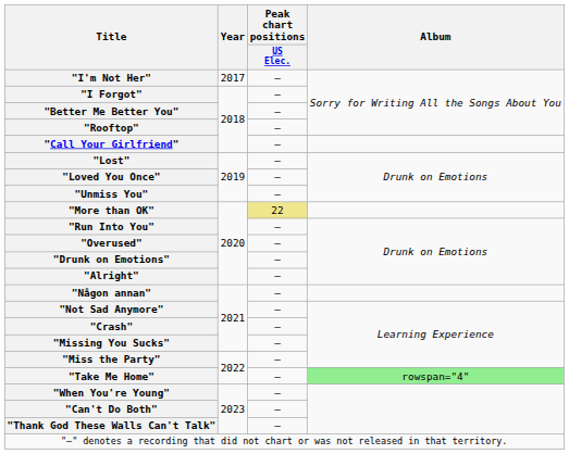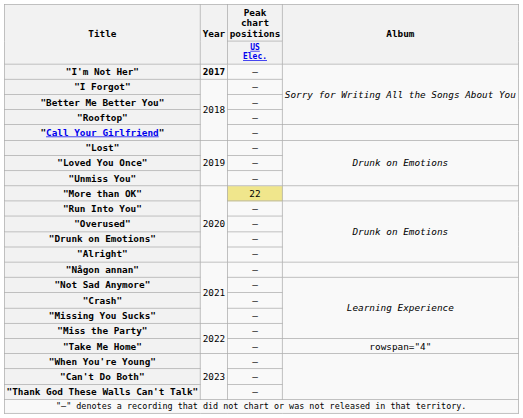"I'm Not Her" | Year: normal -> bold
"Take Me Home" | Album: lightgreen background -> no background
